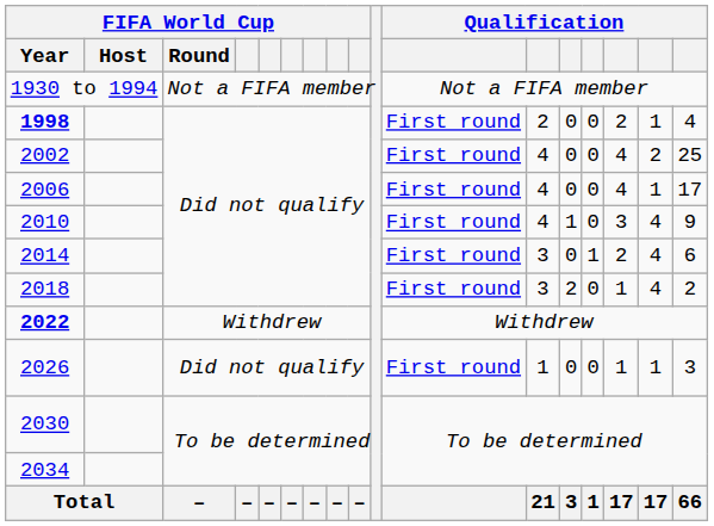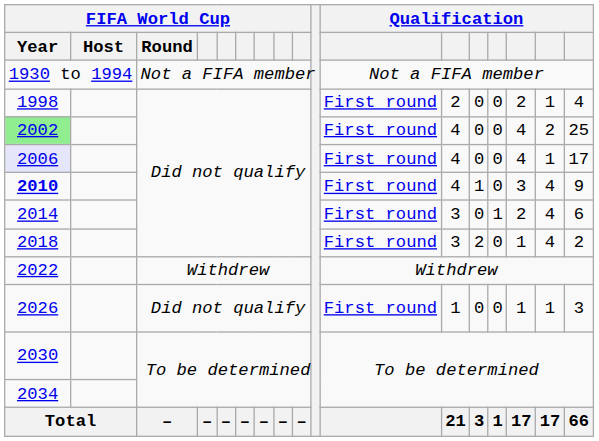1998 | FIFA World Cup / Year: bold -> normal
2002 | FIFA World Cup / Year: no background -> lightgreen background
2006 | FIFA World Cup / Year: no background -> lavender background
2010 | FIFA World Cup / Year: normal -> bold
2022 | FIFA World Cup / Year: bold -> normal
